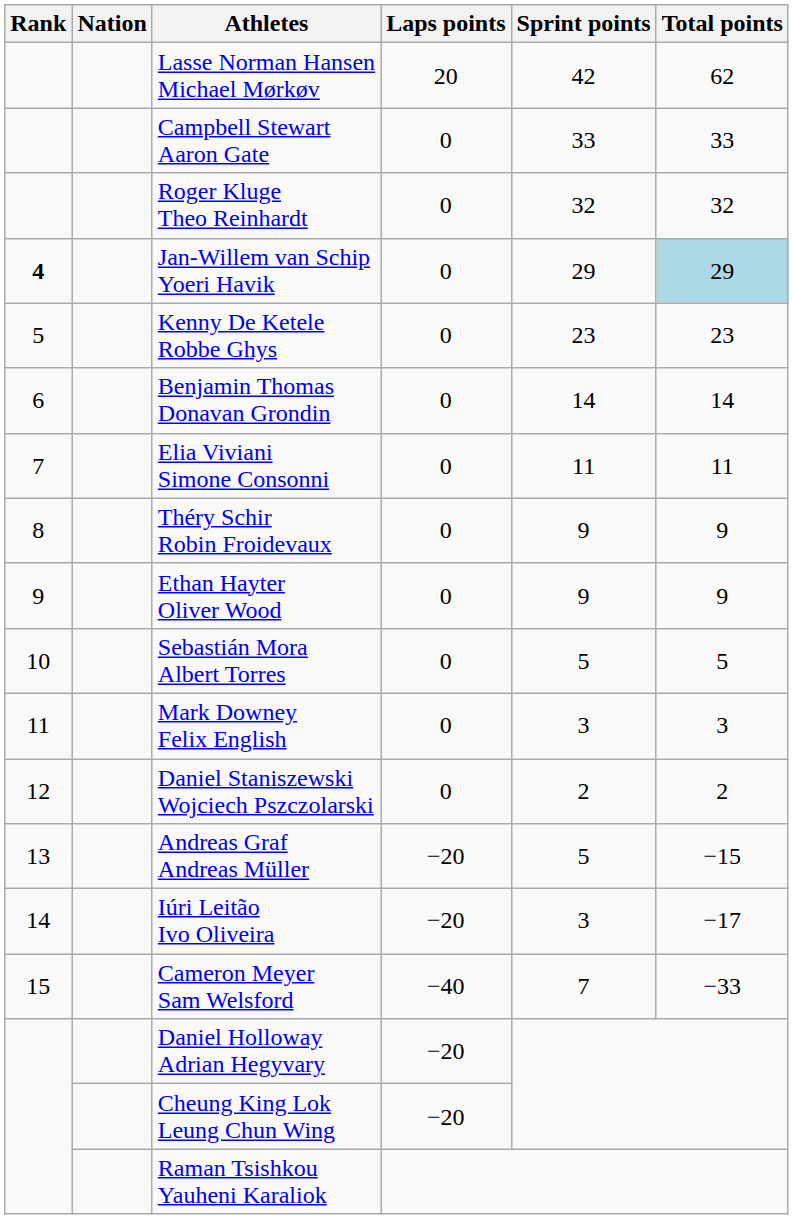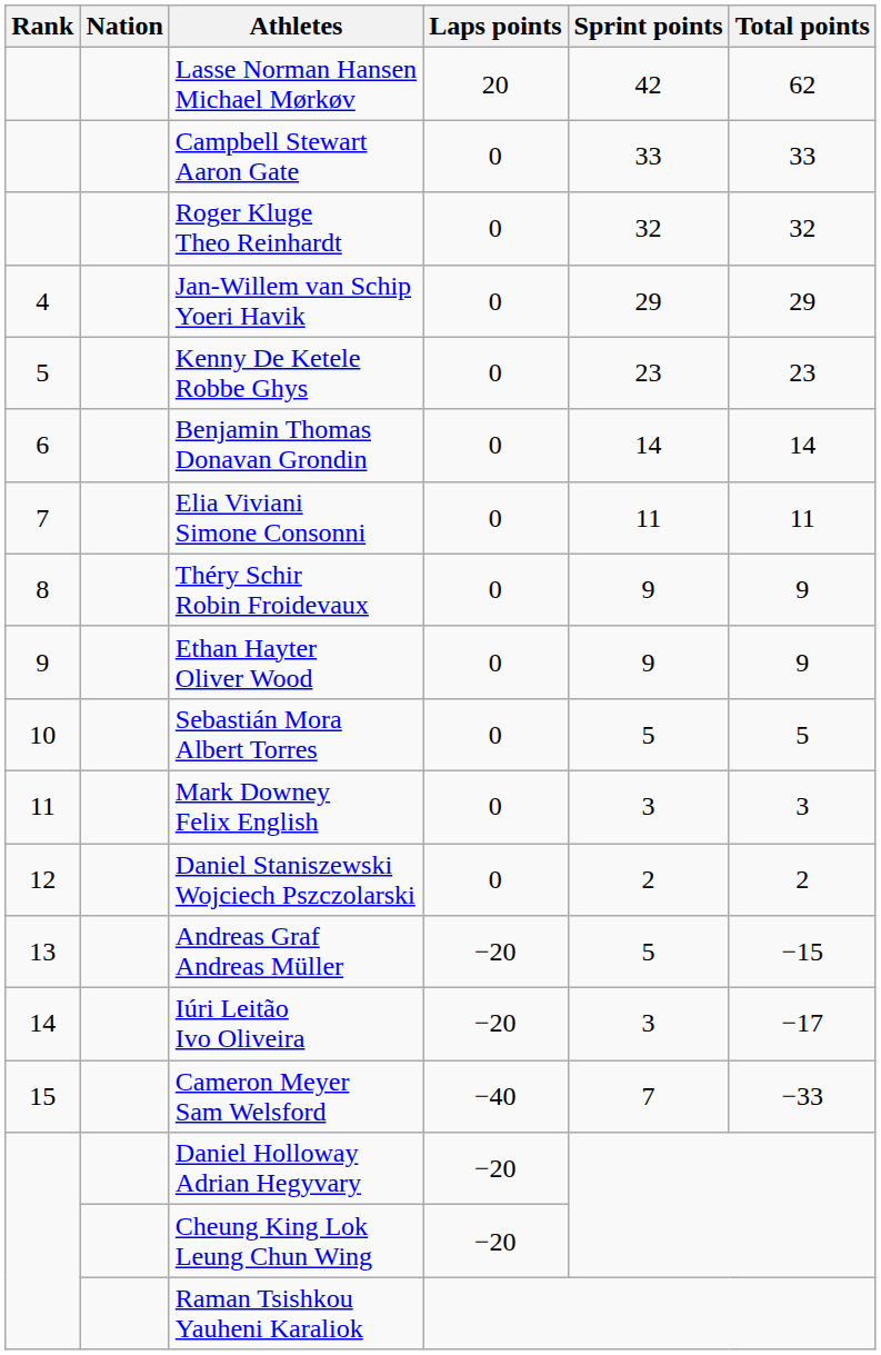Jan-Willem van Schip Yoeri Havik | Rank: bold -> normal
Jan-Willem van Schip Yoeri Havik | Total points: lightblue background -> no background
